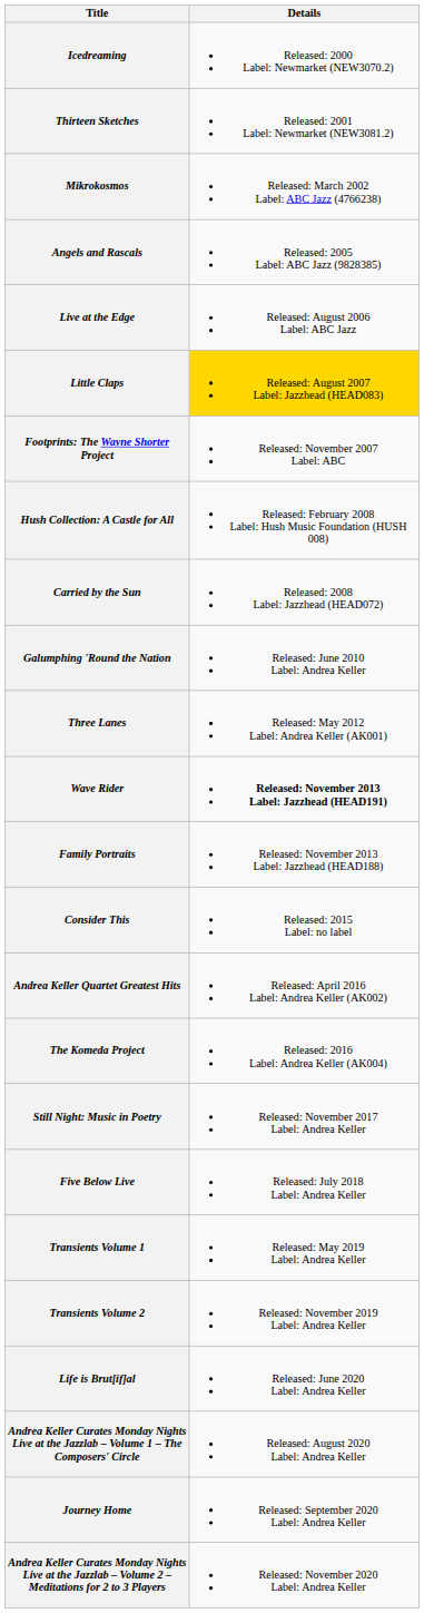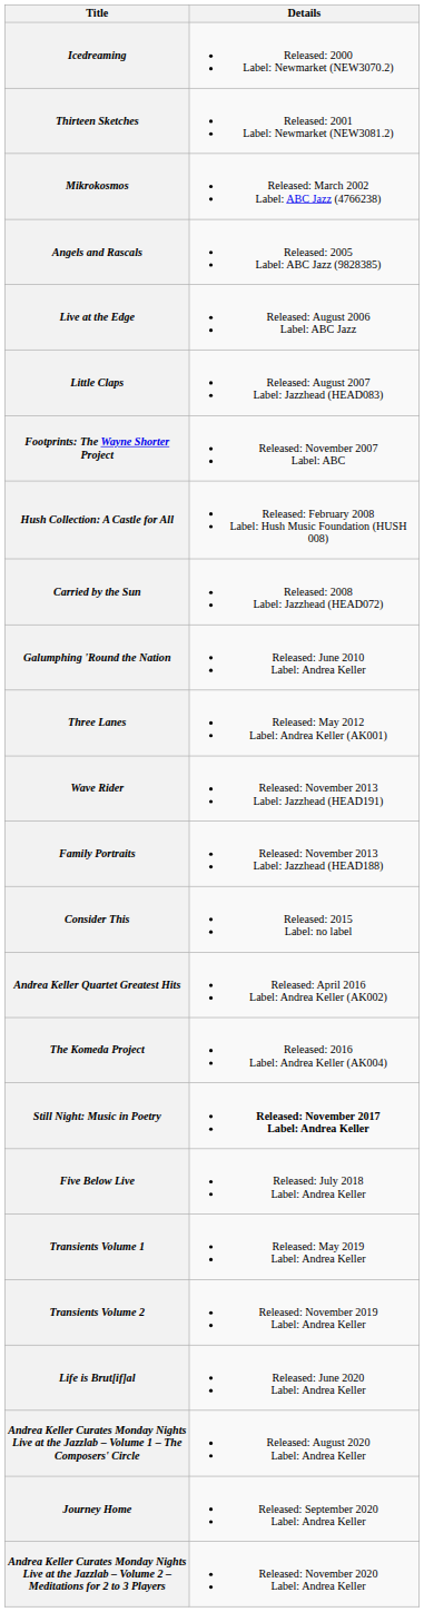Little Claps | Details: gold background -> no background
Wave Rider | Details: bold -> normal
Still Night: Music in Poetry | Details: normal -> bold
